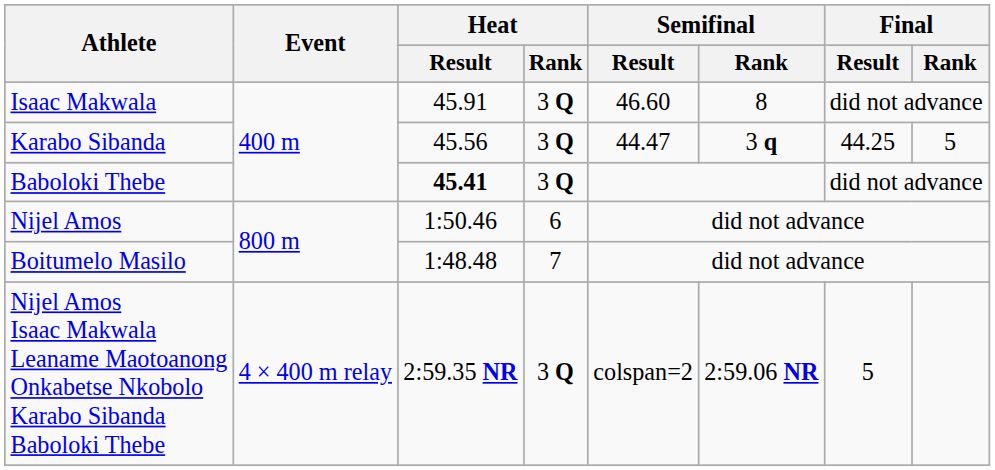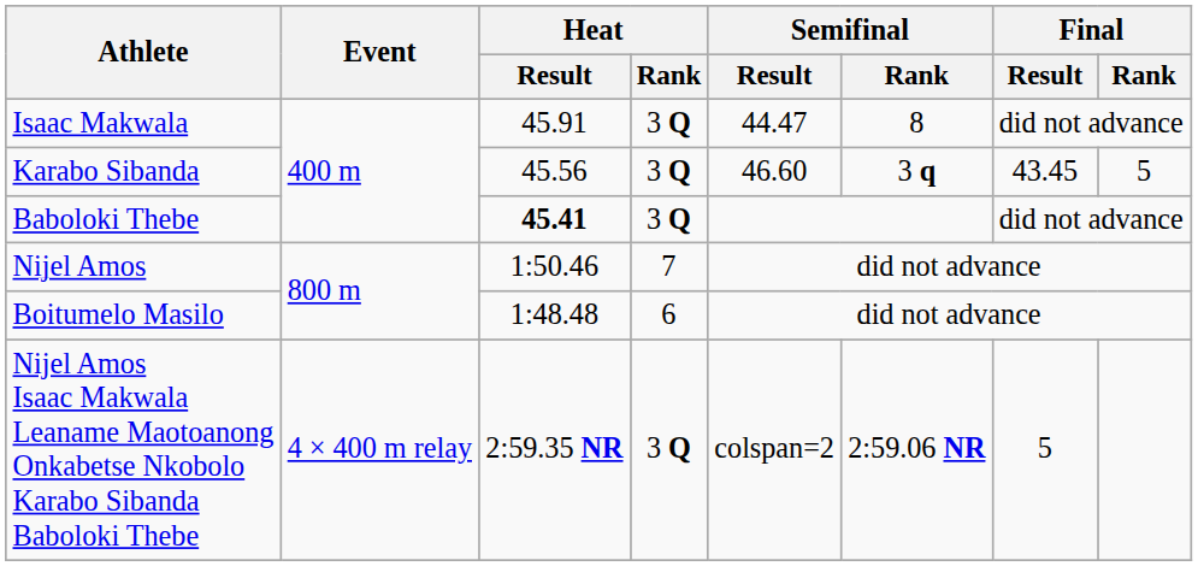Isaac Makwala | Semifinal / Result: 46.60 -> 44.47
Karabo Sibanda | Semifinal / Result: 44.47 -> 46.60
Karabo Sibanda | Final / Result: 44.25 -> 43.45
Nijel Amos | Heat / Rank: 6 -> 7
Boitumelo Masilo | Heat / Rank: 7 -> 6
